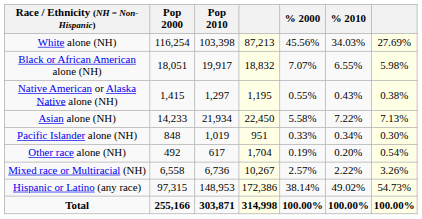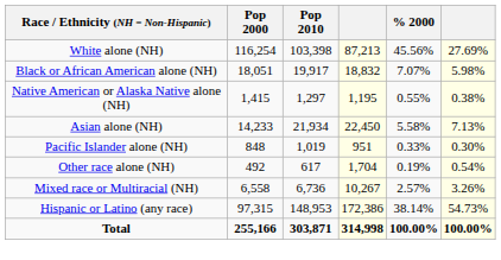- column: % 2010 | 34.03% | 6.55% | 0.43% | 7.22% | 0.34% | 0.20% | 2.22% | 49.02% | 100.00%
